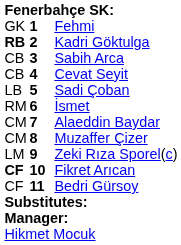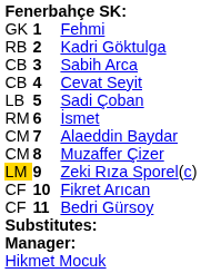Kadri Göktulga | column 1: bold -> normal
Zeki Rıza Sporel(c) | column 1: no background -> gold background
Fikret Arıcan | column 1: bold -> normal
